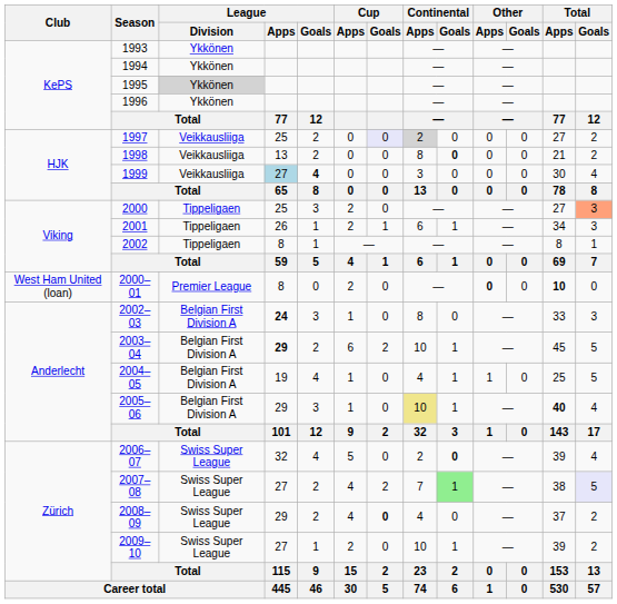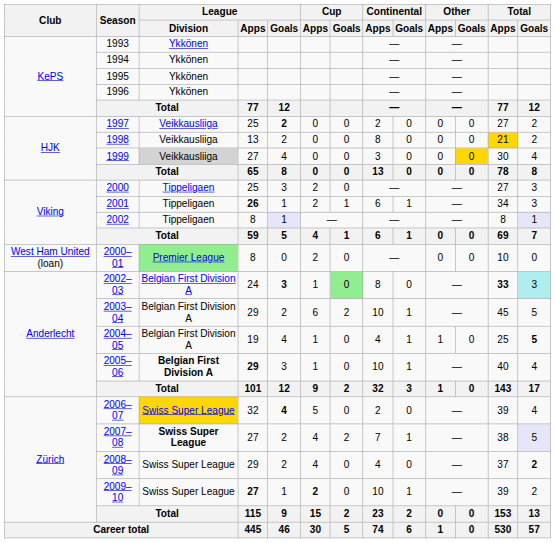1995 | League / Division: lightgrey background -> no background
1997 | League / Goals: normal -> bold
1997 | Cup / Goals: lavender background -> no background
1997 | Continental / Apps: lightgrey background -> no background
1998 | Continental / Goals: bold -> normal
1998 | Total / Apps: no background -> gold background
1999 | League / Division: no background -> lightgrey background
1999 | League / Apps: lightblue background -> no background
1999 | League / Goals: bold -> normal
1999 | Other / Goals: no background -> gold background
2000 | Total / Goals: lightsalmon background -> no background
2001 | League / Apps: normal -> bold
2002 | League / Goals: no background -> lavender background
2002 | Total / Goals: no background -> lavender background
2000–01 | League / Division: no background -> lightgreen background
2000–01 | Other / Apps: bold -> normal
2000–01 | Total / Apps: bold -> normal
2002–03 | League / Apps: bold -> normal
2002–03 | League / Goals: normal -> bold
2002–03 | Cup / Goals: no background -> lightgreen background
2002–03 | Total / Apps: normal -> bold
2002–03 | Total / Goals: no background -> paleturquoise background
2003–04 | League / Apps: bold -> normal
2004–05 | Total / Goals: normal -> bold
2005–06 | League / Division: normal -> bold
2005–06 | League / Apps: normal -> bold
2005–06 | Continental / Apps: khaki background -> no background
2005–06 | Total / Apps: bold -> normal
2006–07 | League / Division: no background -> gold background
2006–07 | League / Goals: normal -> bold
2006–07 | Continental / Goals: bold -> normal
2007–08 | League / Division: normal -> bold
2007–08 | Continental / Goals: lightgreen background -> no background
2008–09 | Cup / Goals: bold -> normal
2008–09 | Total / Goals: normal -> bold
2009–10 | League / Apps: normal -> bold
2009–10 | Cup / Apps: normal -> bold
